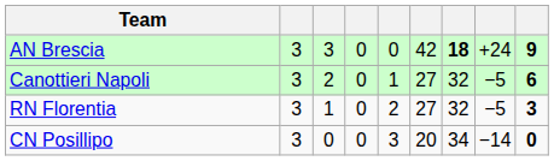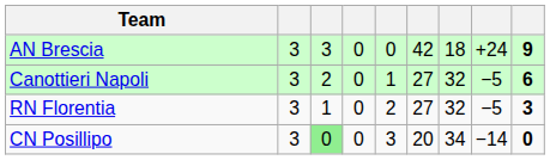AN Brescia | column 7: bold -> normal
CN Posillipo | column 3: no background -> lightgreen background
